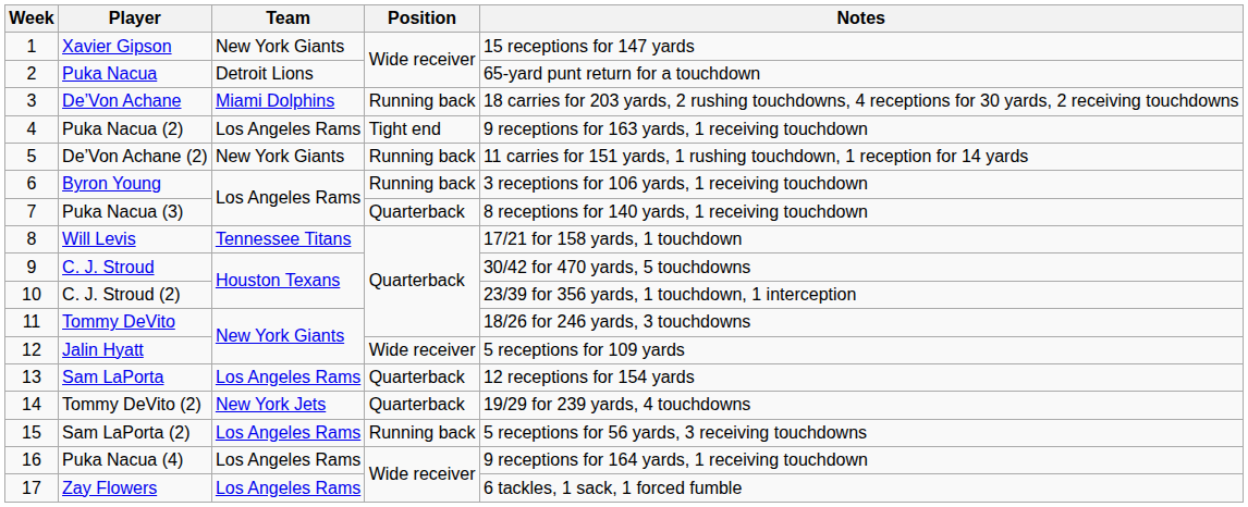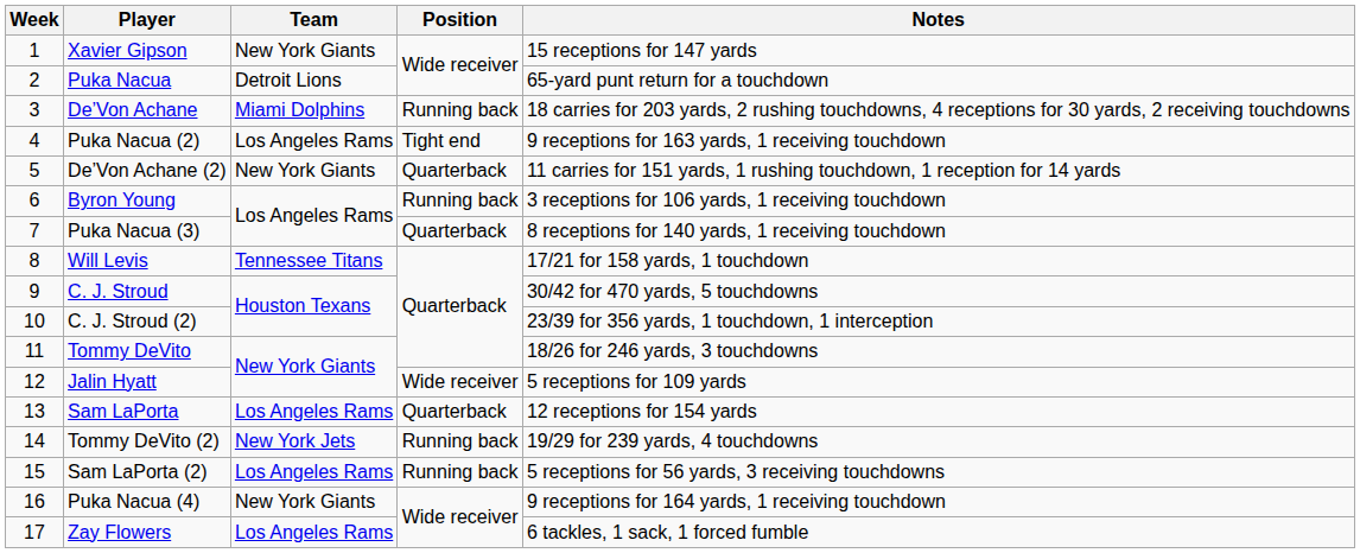De’Von Achane (2) | Position: Running back -> Quarterback
Tommy DeVito (2) | Position: Quarterback -> Running back
Puka Nacua (4) | Team: Los Angeles Rams -> New York Giants
